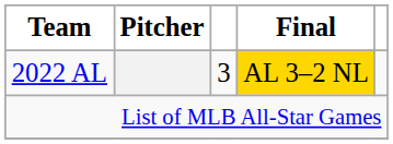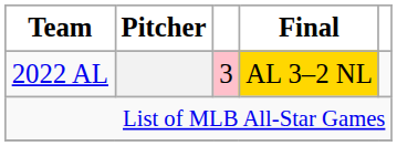2022 AL | column 3: no background -> pink background
